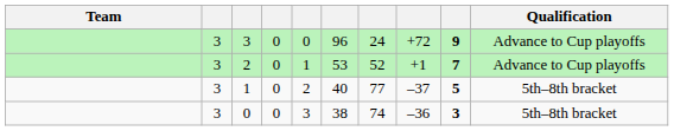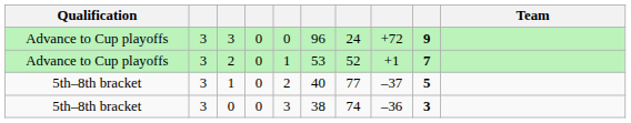columns swapped: Team <-> Qualification
